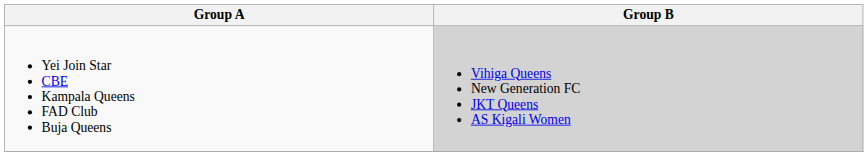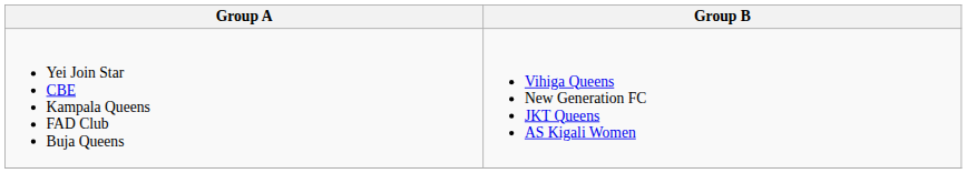Yei Join Star CBE Kampala Queens FAD Club Buja Queens | Group B: lightgrey background -> no background
